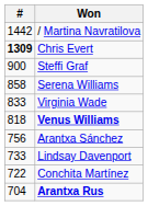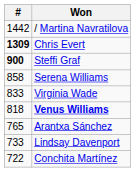Steffi Graf | #: normal -> bold
Arantxa Sánchez | #: 756 -> 765
- row: 704 | Arantxa Rus
